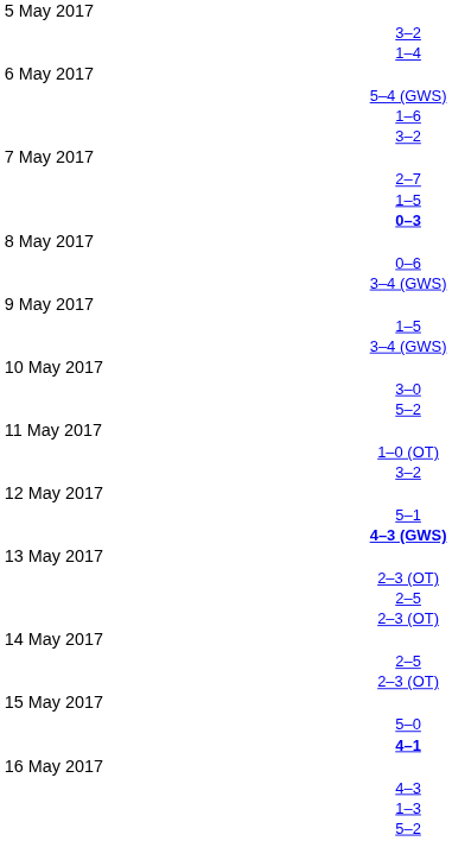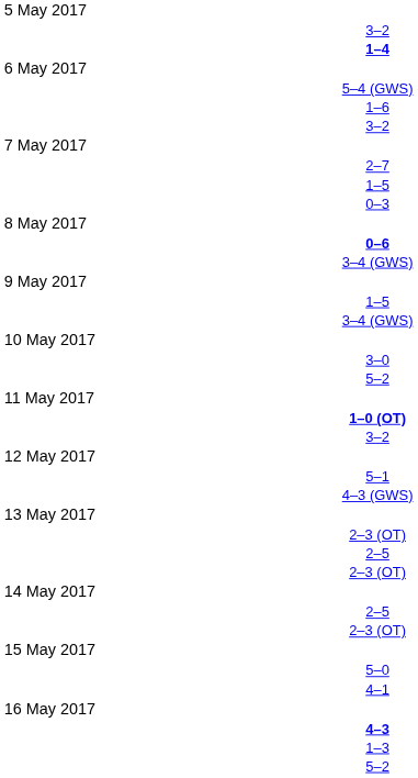1–4 | column 2: normal -> bold
0–3 | column 2: bold -> normal
0–6 | column 2: normal -> bold
1–0 (OT) | column 2: normal -> bold
4–3 (GWS) | column 2: bold -> normal
4–1 | column 2: bold -> normal
4–3 | column 2: normal -> bold
